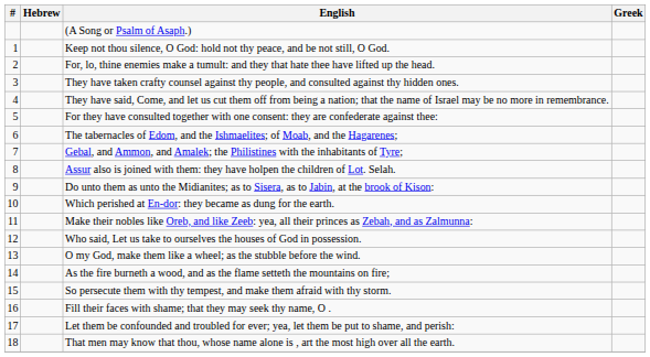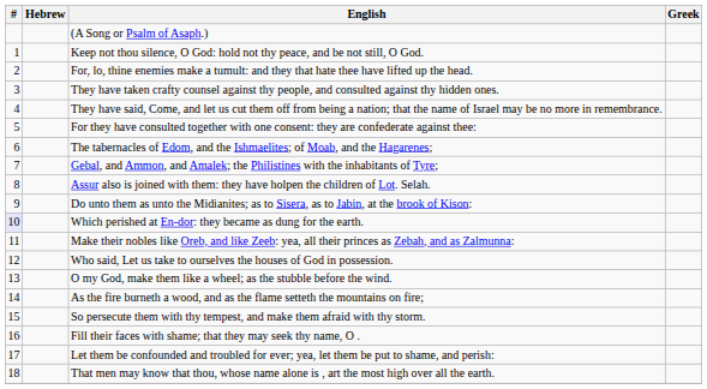Which perished at En-dor: they became as dung for the earth. | #: no background -> lavender background
